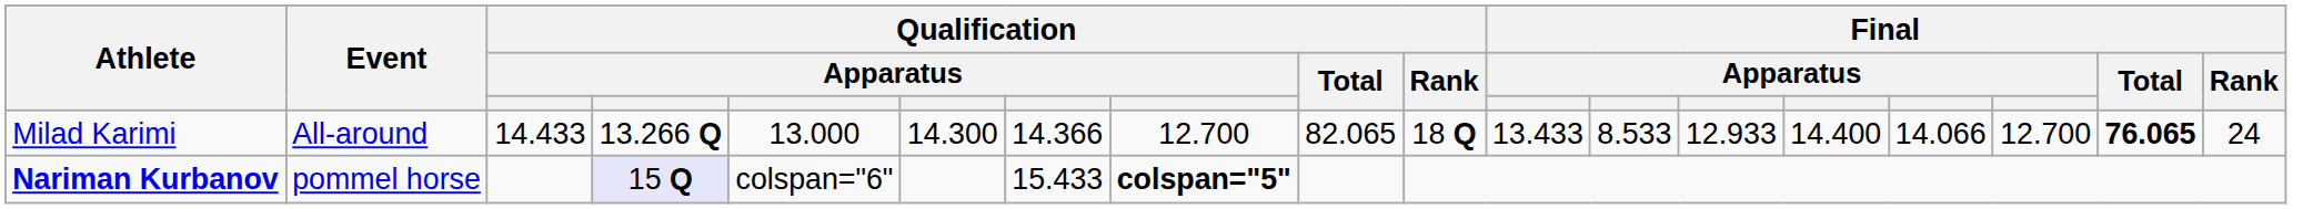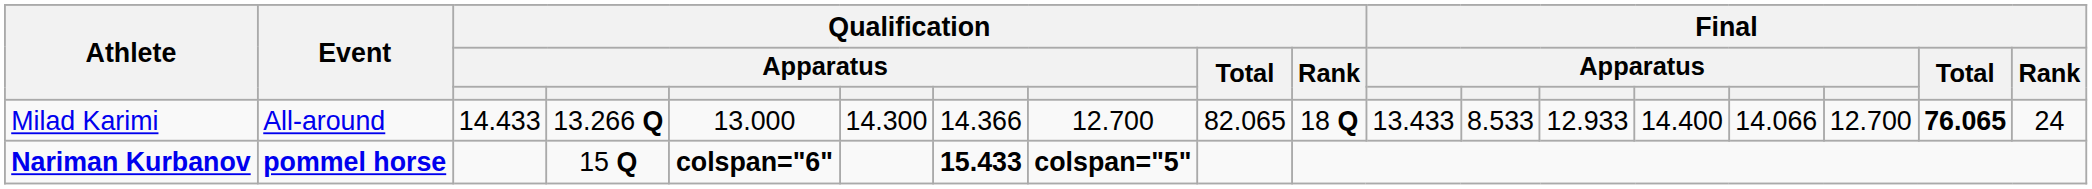Nariman Kurbanov | Event: normal -> bold
Nariman Kurbanov | column 4: lavender background -> no background
Nariman Kurbanov | column 5: normal -> bold
Nariman Kurbanov | column 7: normal -> bold
